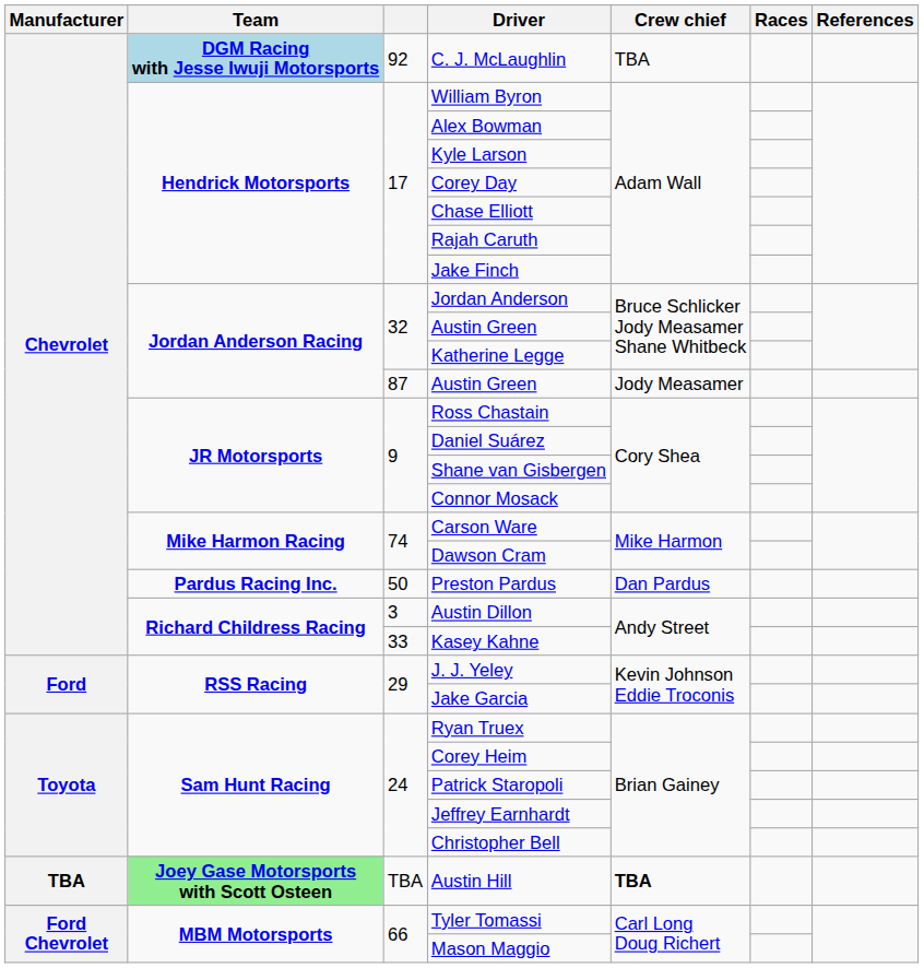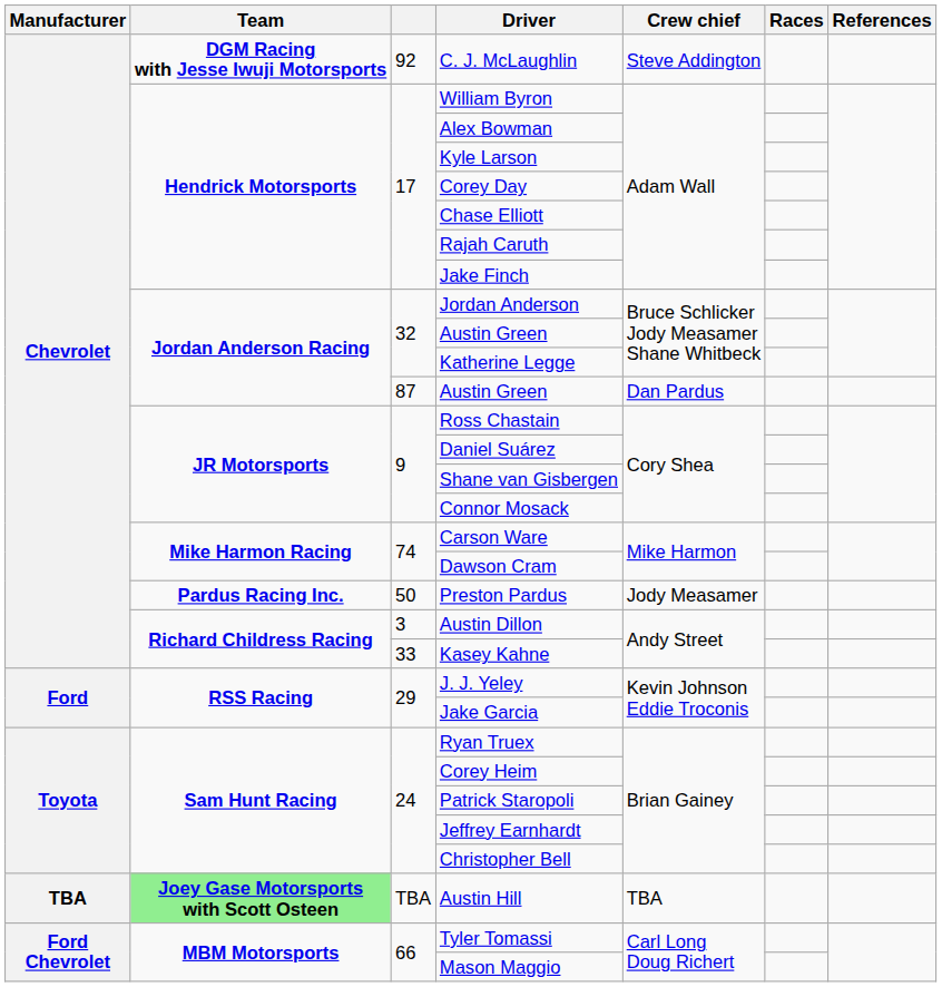C. J. McLaughlin | Team: lightblue background -> no background
C. J. McLaughlin | Crew chief: TBA -> Steve Addington
87 / Austin Green | Crew chief: Jody Measamer -> Dan Pardus
Preston Pardus | Crew chief: Dan Pardus -> Jody Measamer
Austin Hill | Crew chief: bold -> normal
